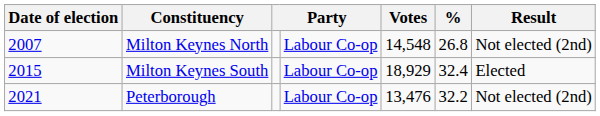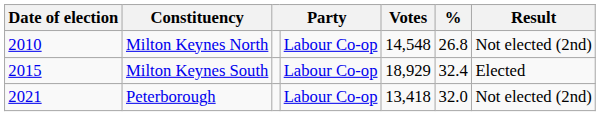Milton Keynes North | Date of election: 2007 -> 2010
Peterborough | Votes: 13,476 -> 13,418
Peterborough | %: 32.2 -> 32.0
